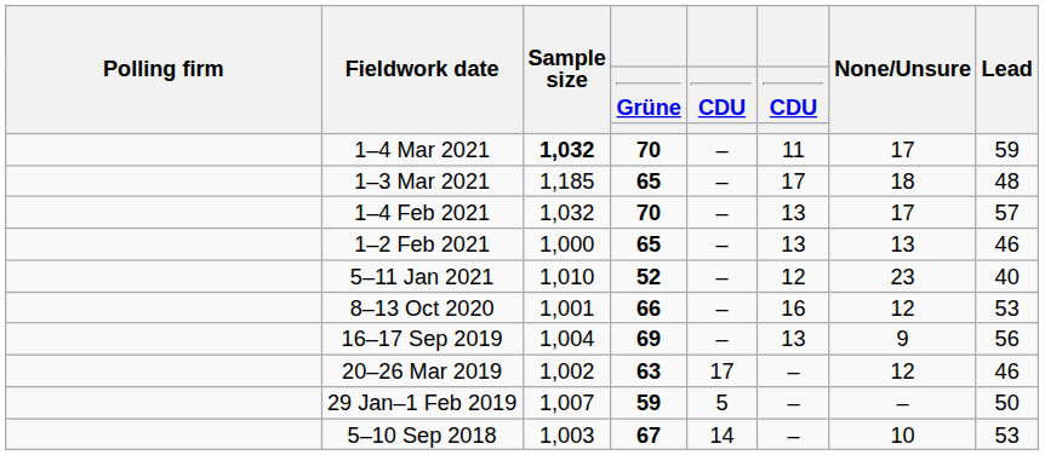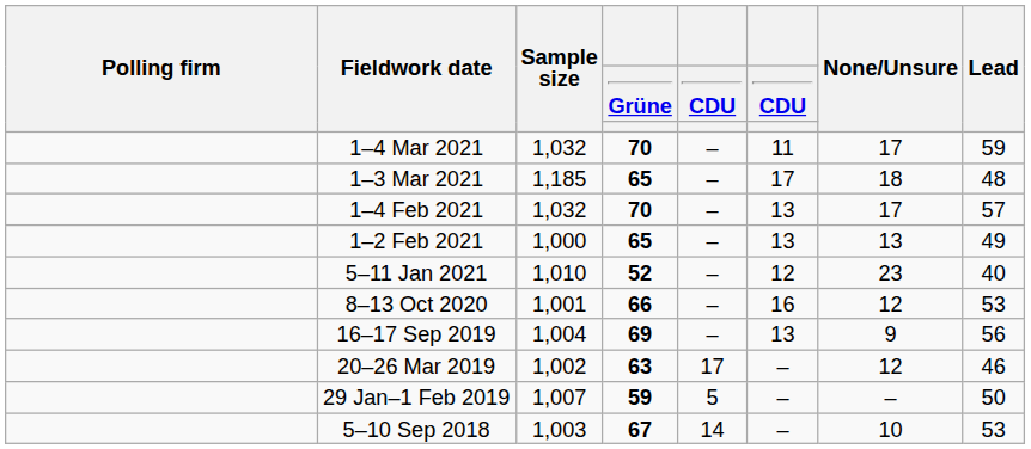1–4 Mar 2021 | Sample size: bold -> normal
1–2 Feb 2021 | Lead: 46 -> 49
